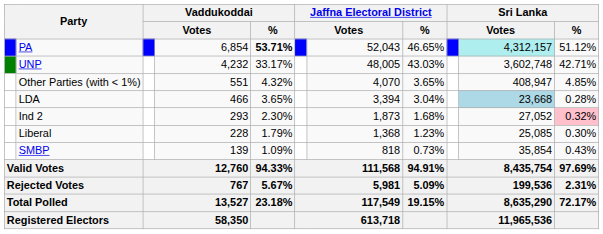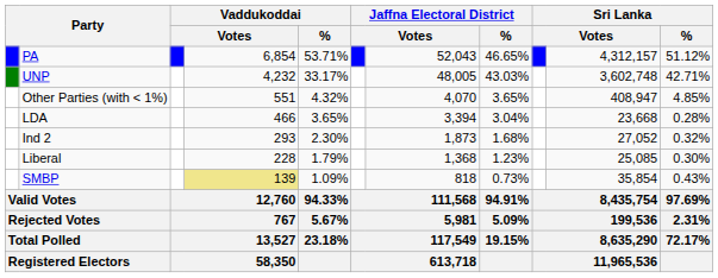PA | Vaddukoddai / %: bold -> normal
PA | column 10: paleturquoise background -> no background
LDA | column 10: lightblue background -> no background
Ind 2 | Sri Lanka / %: pink background -> no background
SMBP | column 4: no background -> khaki background
